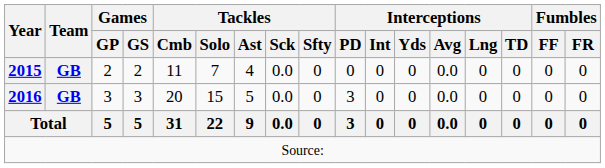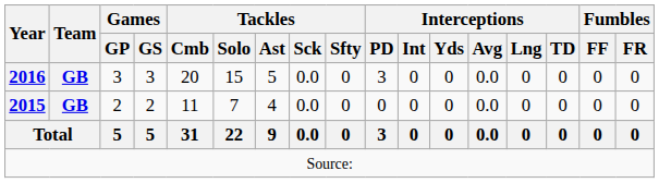rows swapped: 2015 <-> 2016
